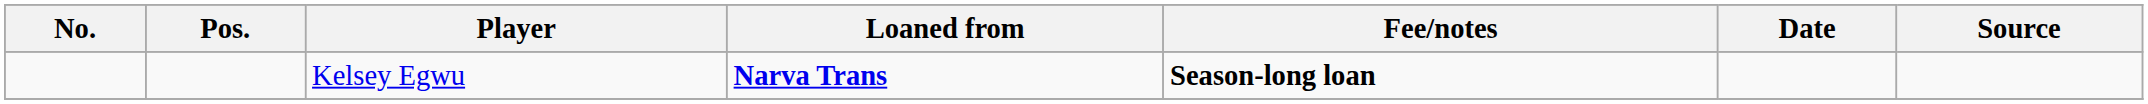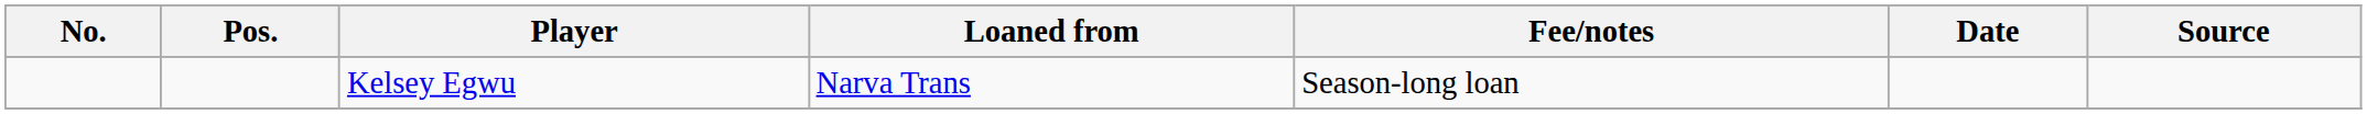Kelsey Egwu | Loaned from: bold -> normal
Kelsey Egwu | Fee/notes: bold -> normal
